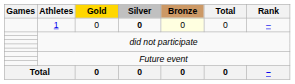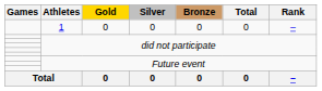1 | Silver: bold -> normal
1 | Bronze: lightyellow background -> no background
